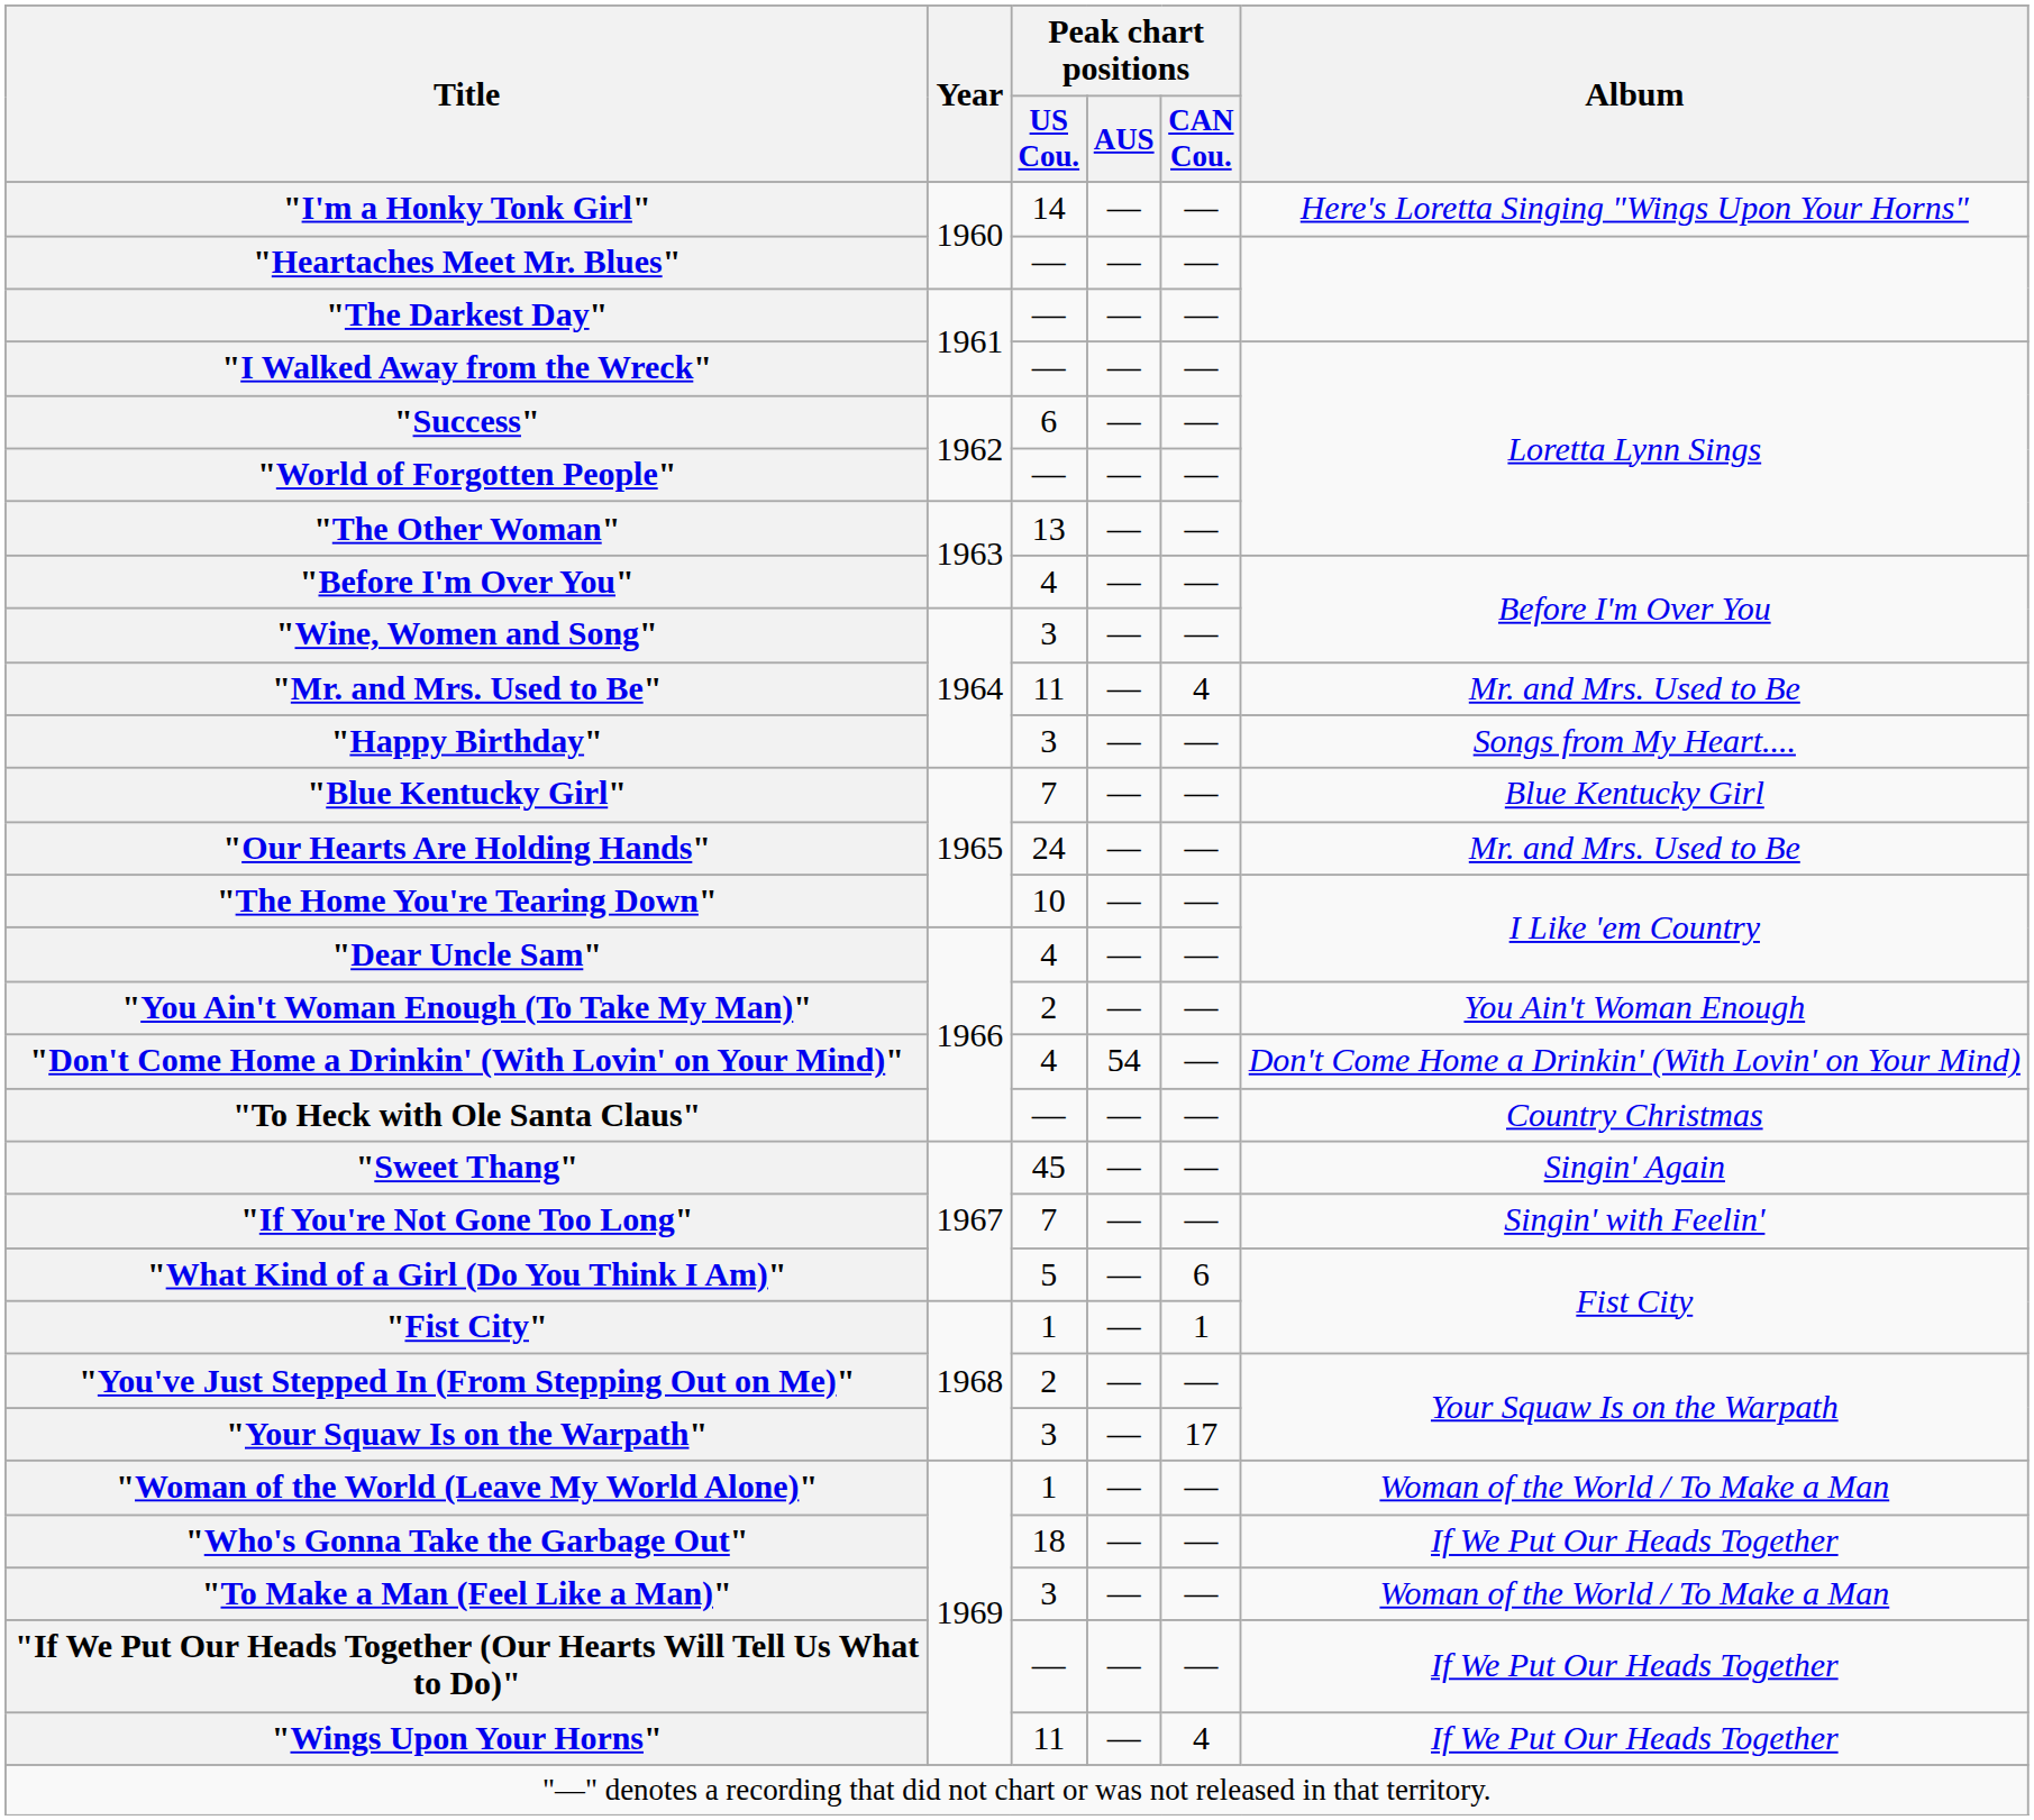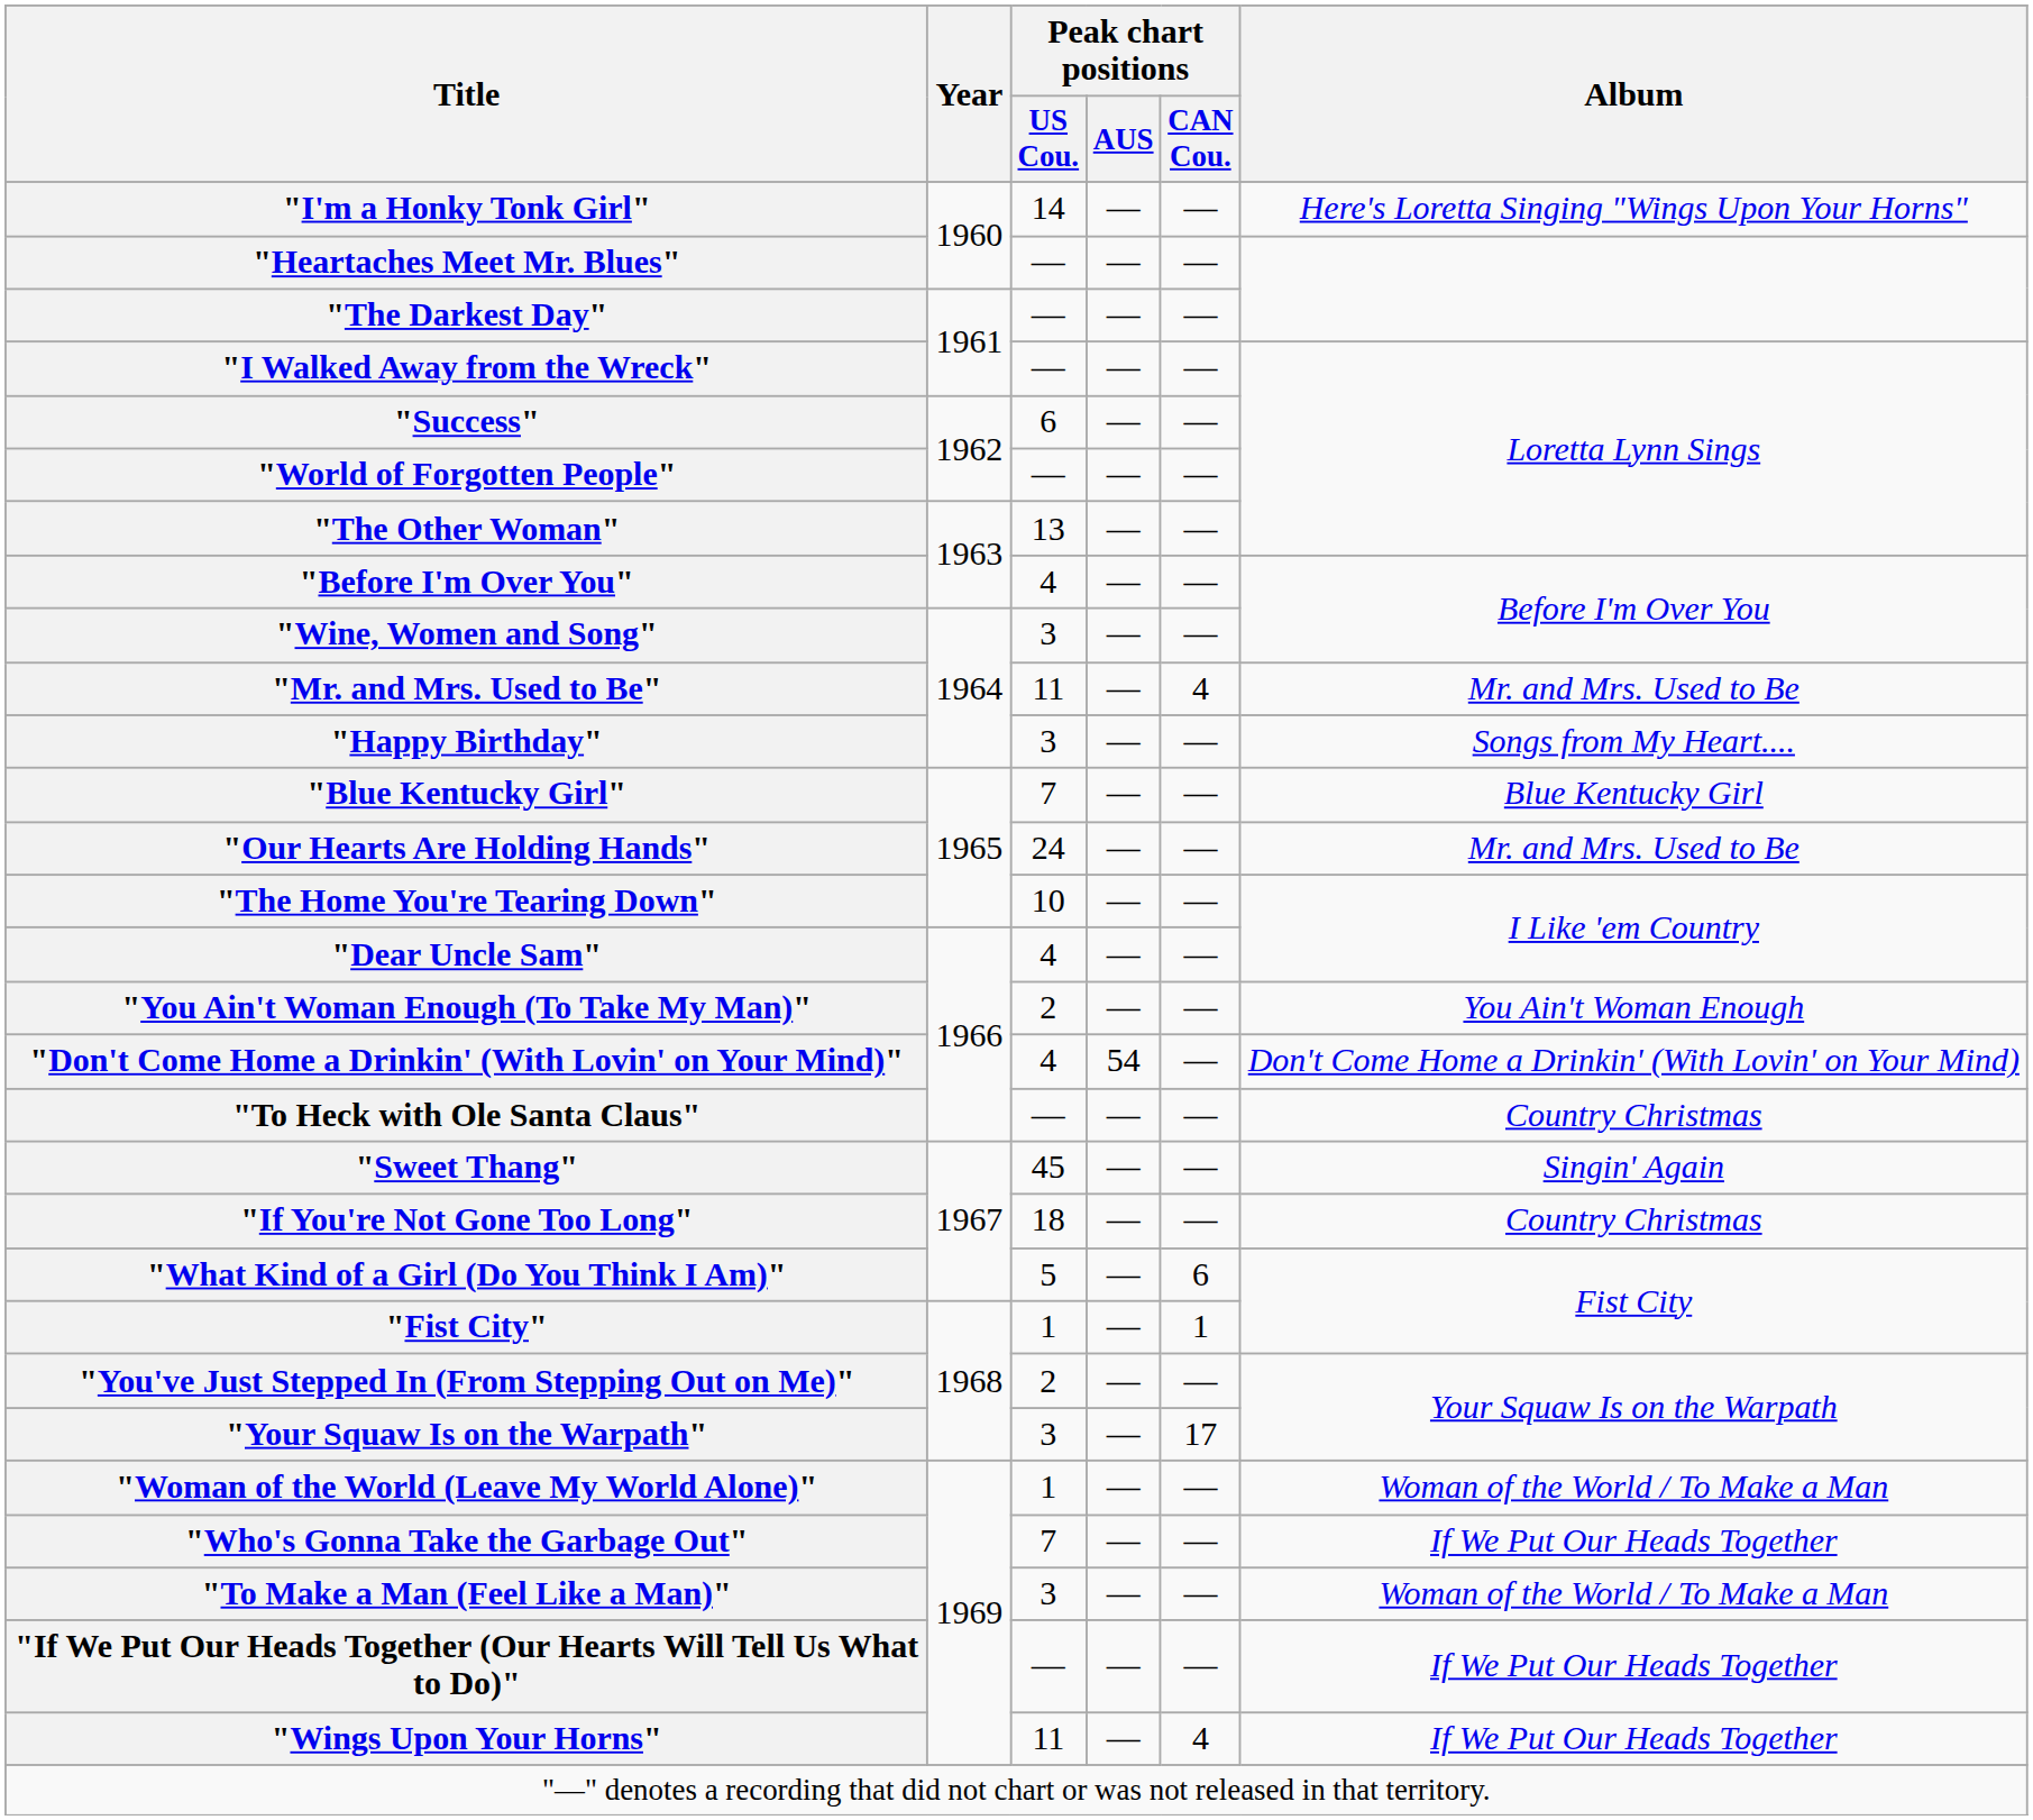"If You're Not Gone Too Long" | Peak chart positions / US Cou.: 7 -> 18
"If You're Not Gone Too Long" | Album: Singin' with Feelin' -> Country Christmas
"Who's Gonna Take the Garbage Out" | Peak chart positions / US Cou.: 18 -> 7
